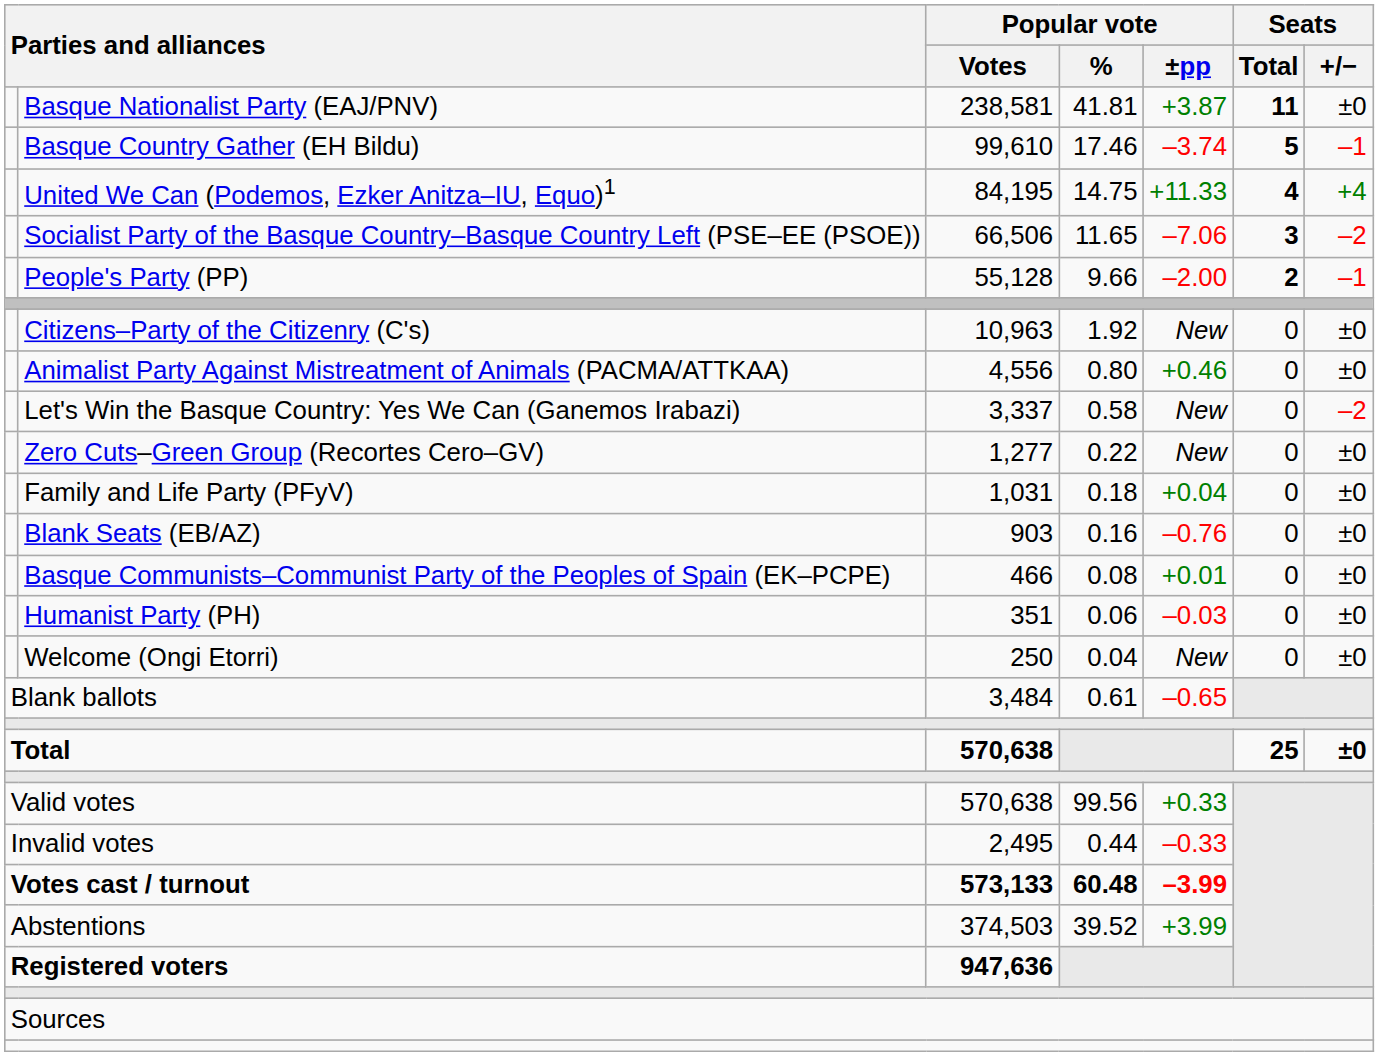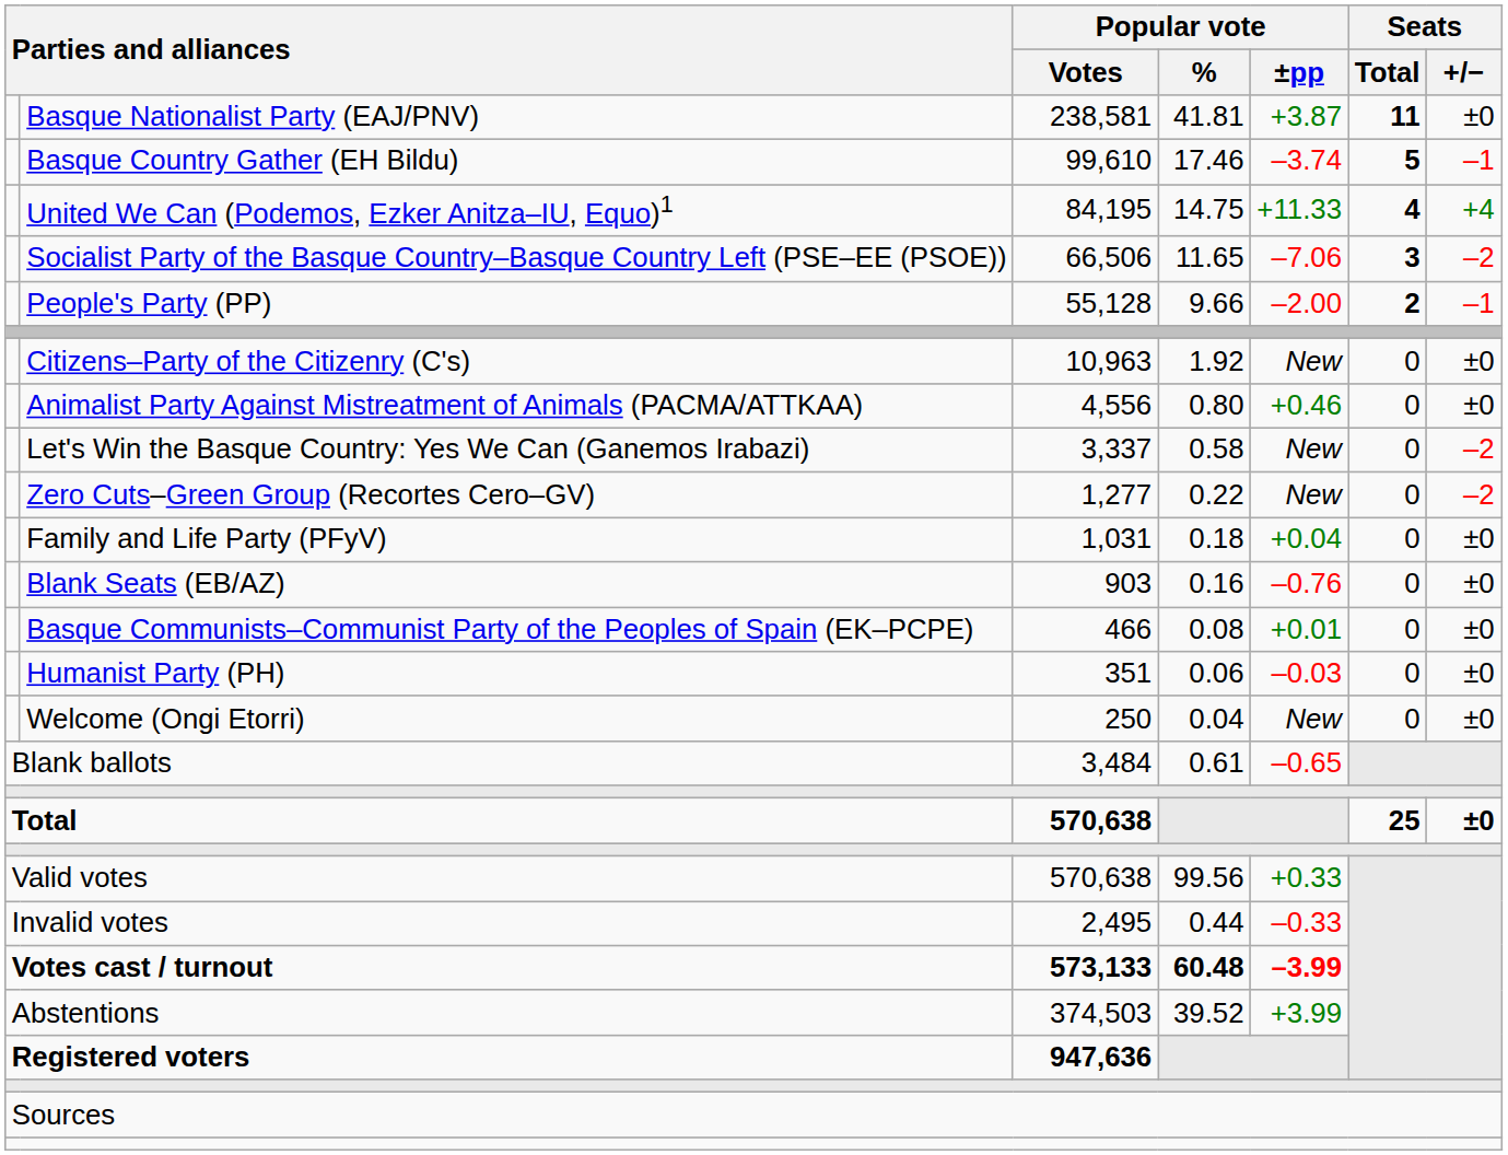Zero Cuts–Green Group (Recortes Cero–GV) | Seats / +/−: ±0 -> –2
